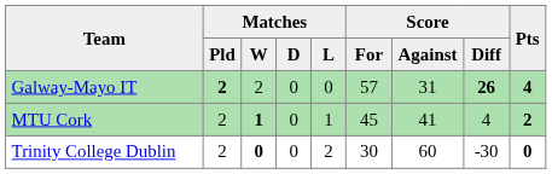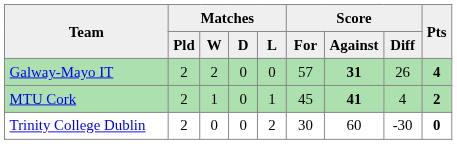Galway-Mayo IT | Matches / Pld: bold -> normal
Galway-Mayo IT | Score / Against: normal -> bold
Galway-Mayo IT | Score / Diff: bold -> normal
MTU Cork | Matches / W: bold -> normal
MTU Cork | Score / Against: normal -> bold
Trinity College Dublin | Matches / W: bold -> normal
